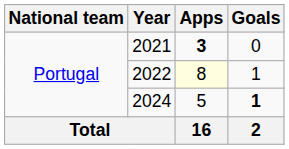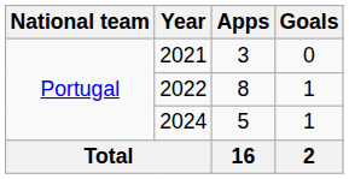2021 | Apps: bold -> normal
2022 | Apps: lightyellow background -> no background
2024 | Goals: bold -> normal
